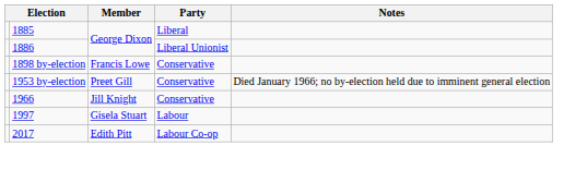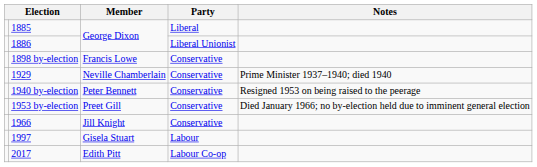+ row: 1929 | Neville Chamberlain | Conservative | Prime Minister 1937–1940; died 1940
+ row: 1940 by-election | Peter Bennett | Conservative | Resigned 1953 on being raised to the peerage
